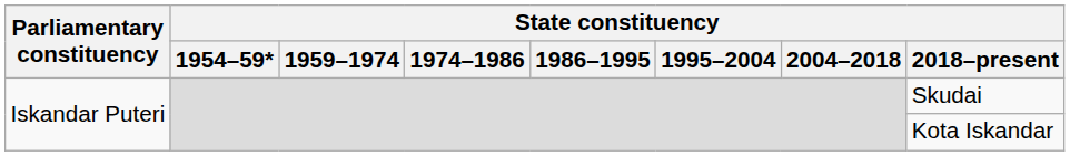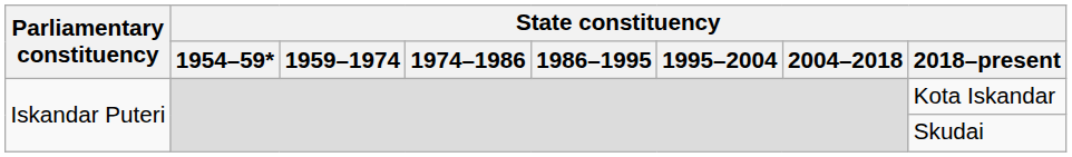row 3 | State constituency / 2018–present: Skudai -> Kota Iskandar
row 4 | State constituency / 2018–present: Kota Iskandar -> Skudai
